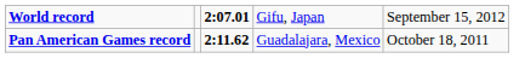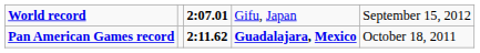Pan American Games record | column 4: normal -> bold
